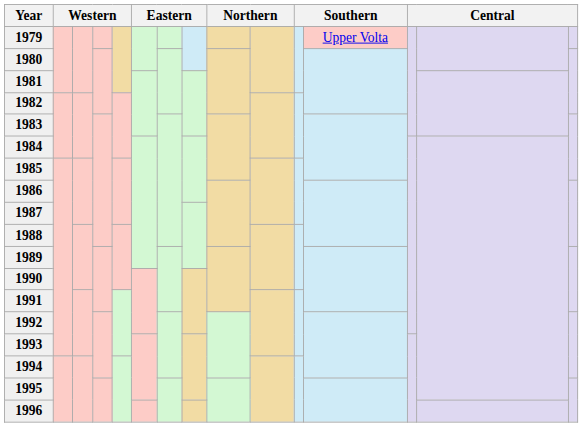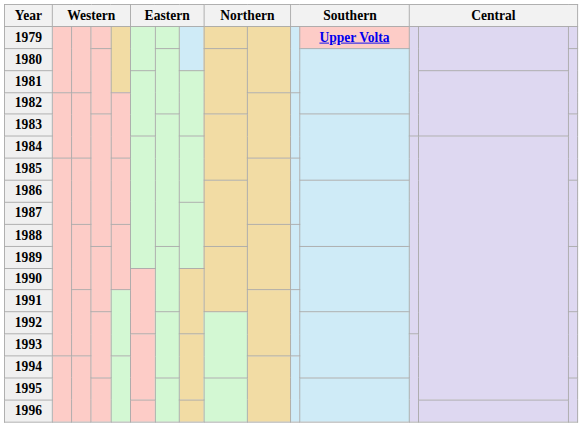1979 | column 12: normal -> bold
